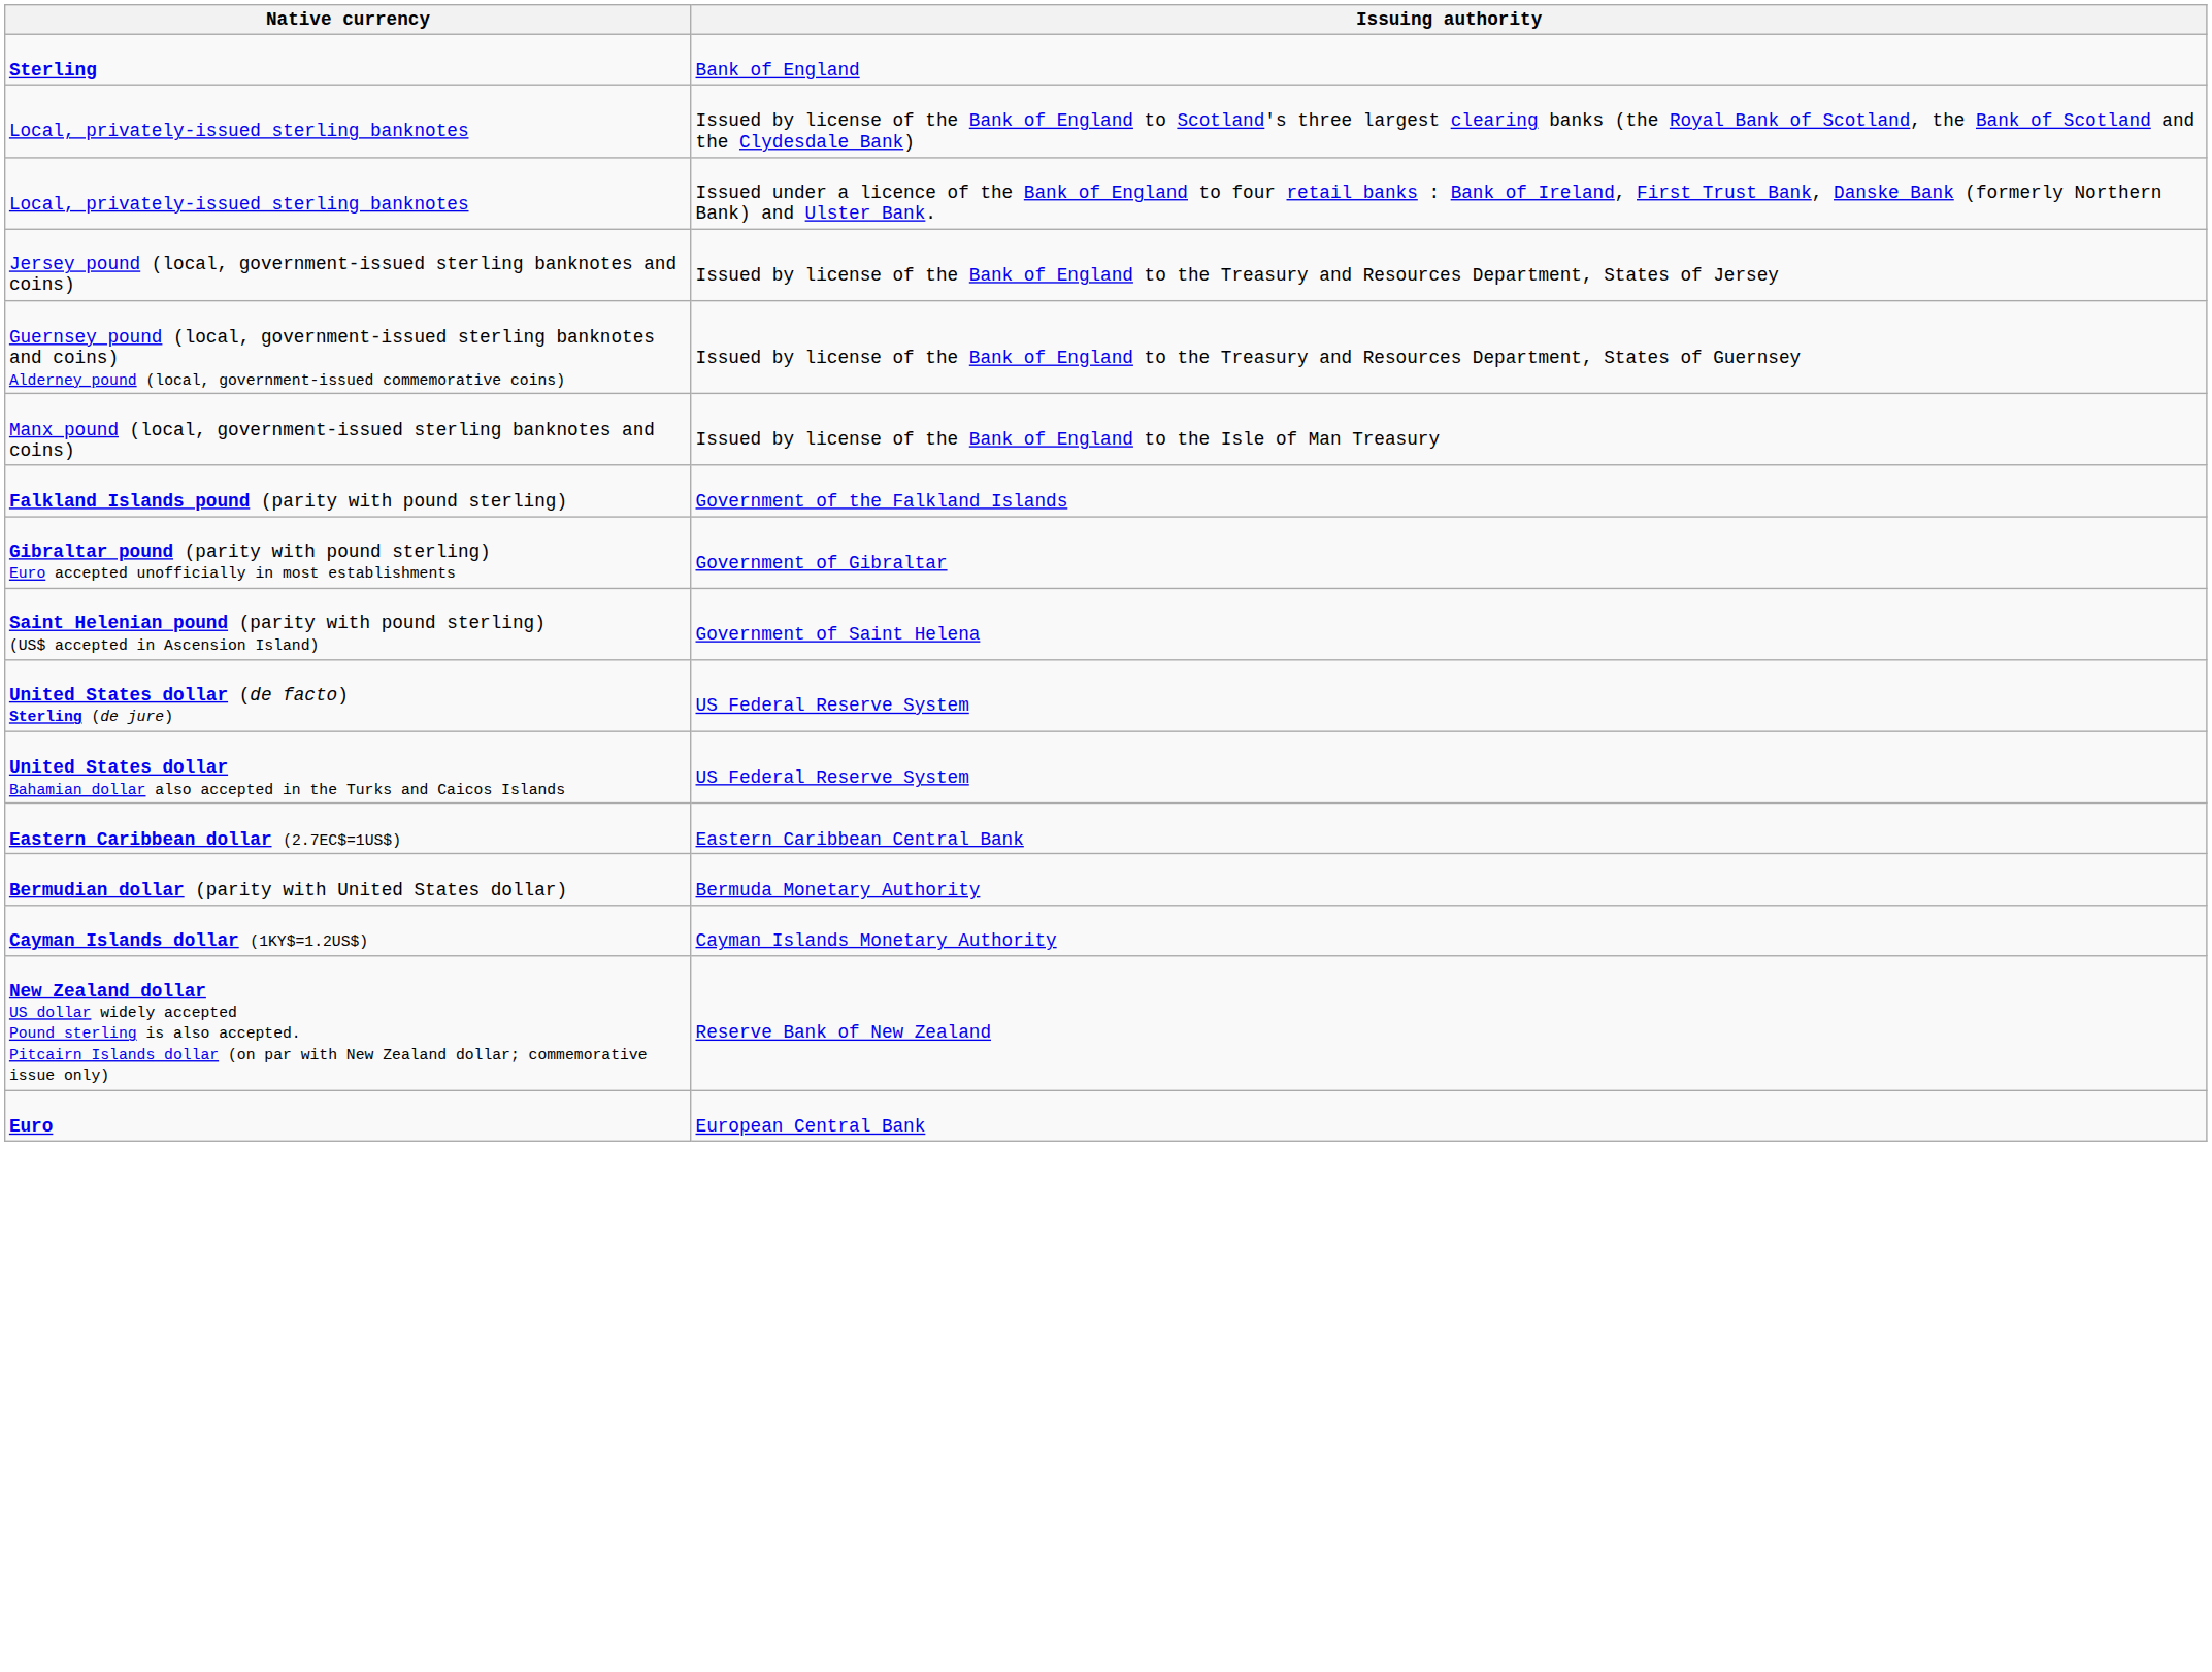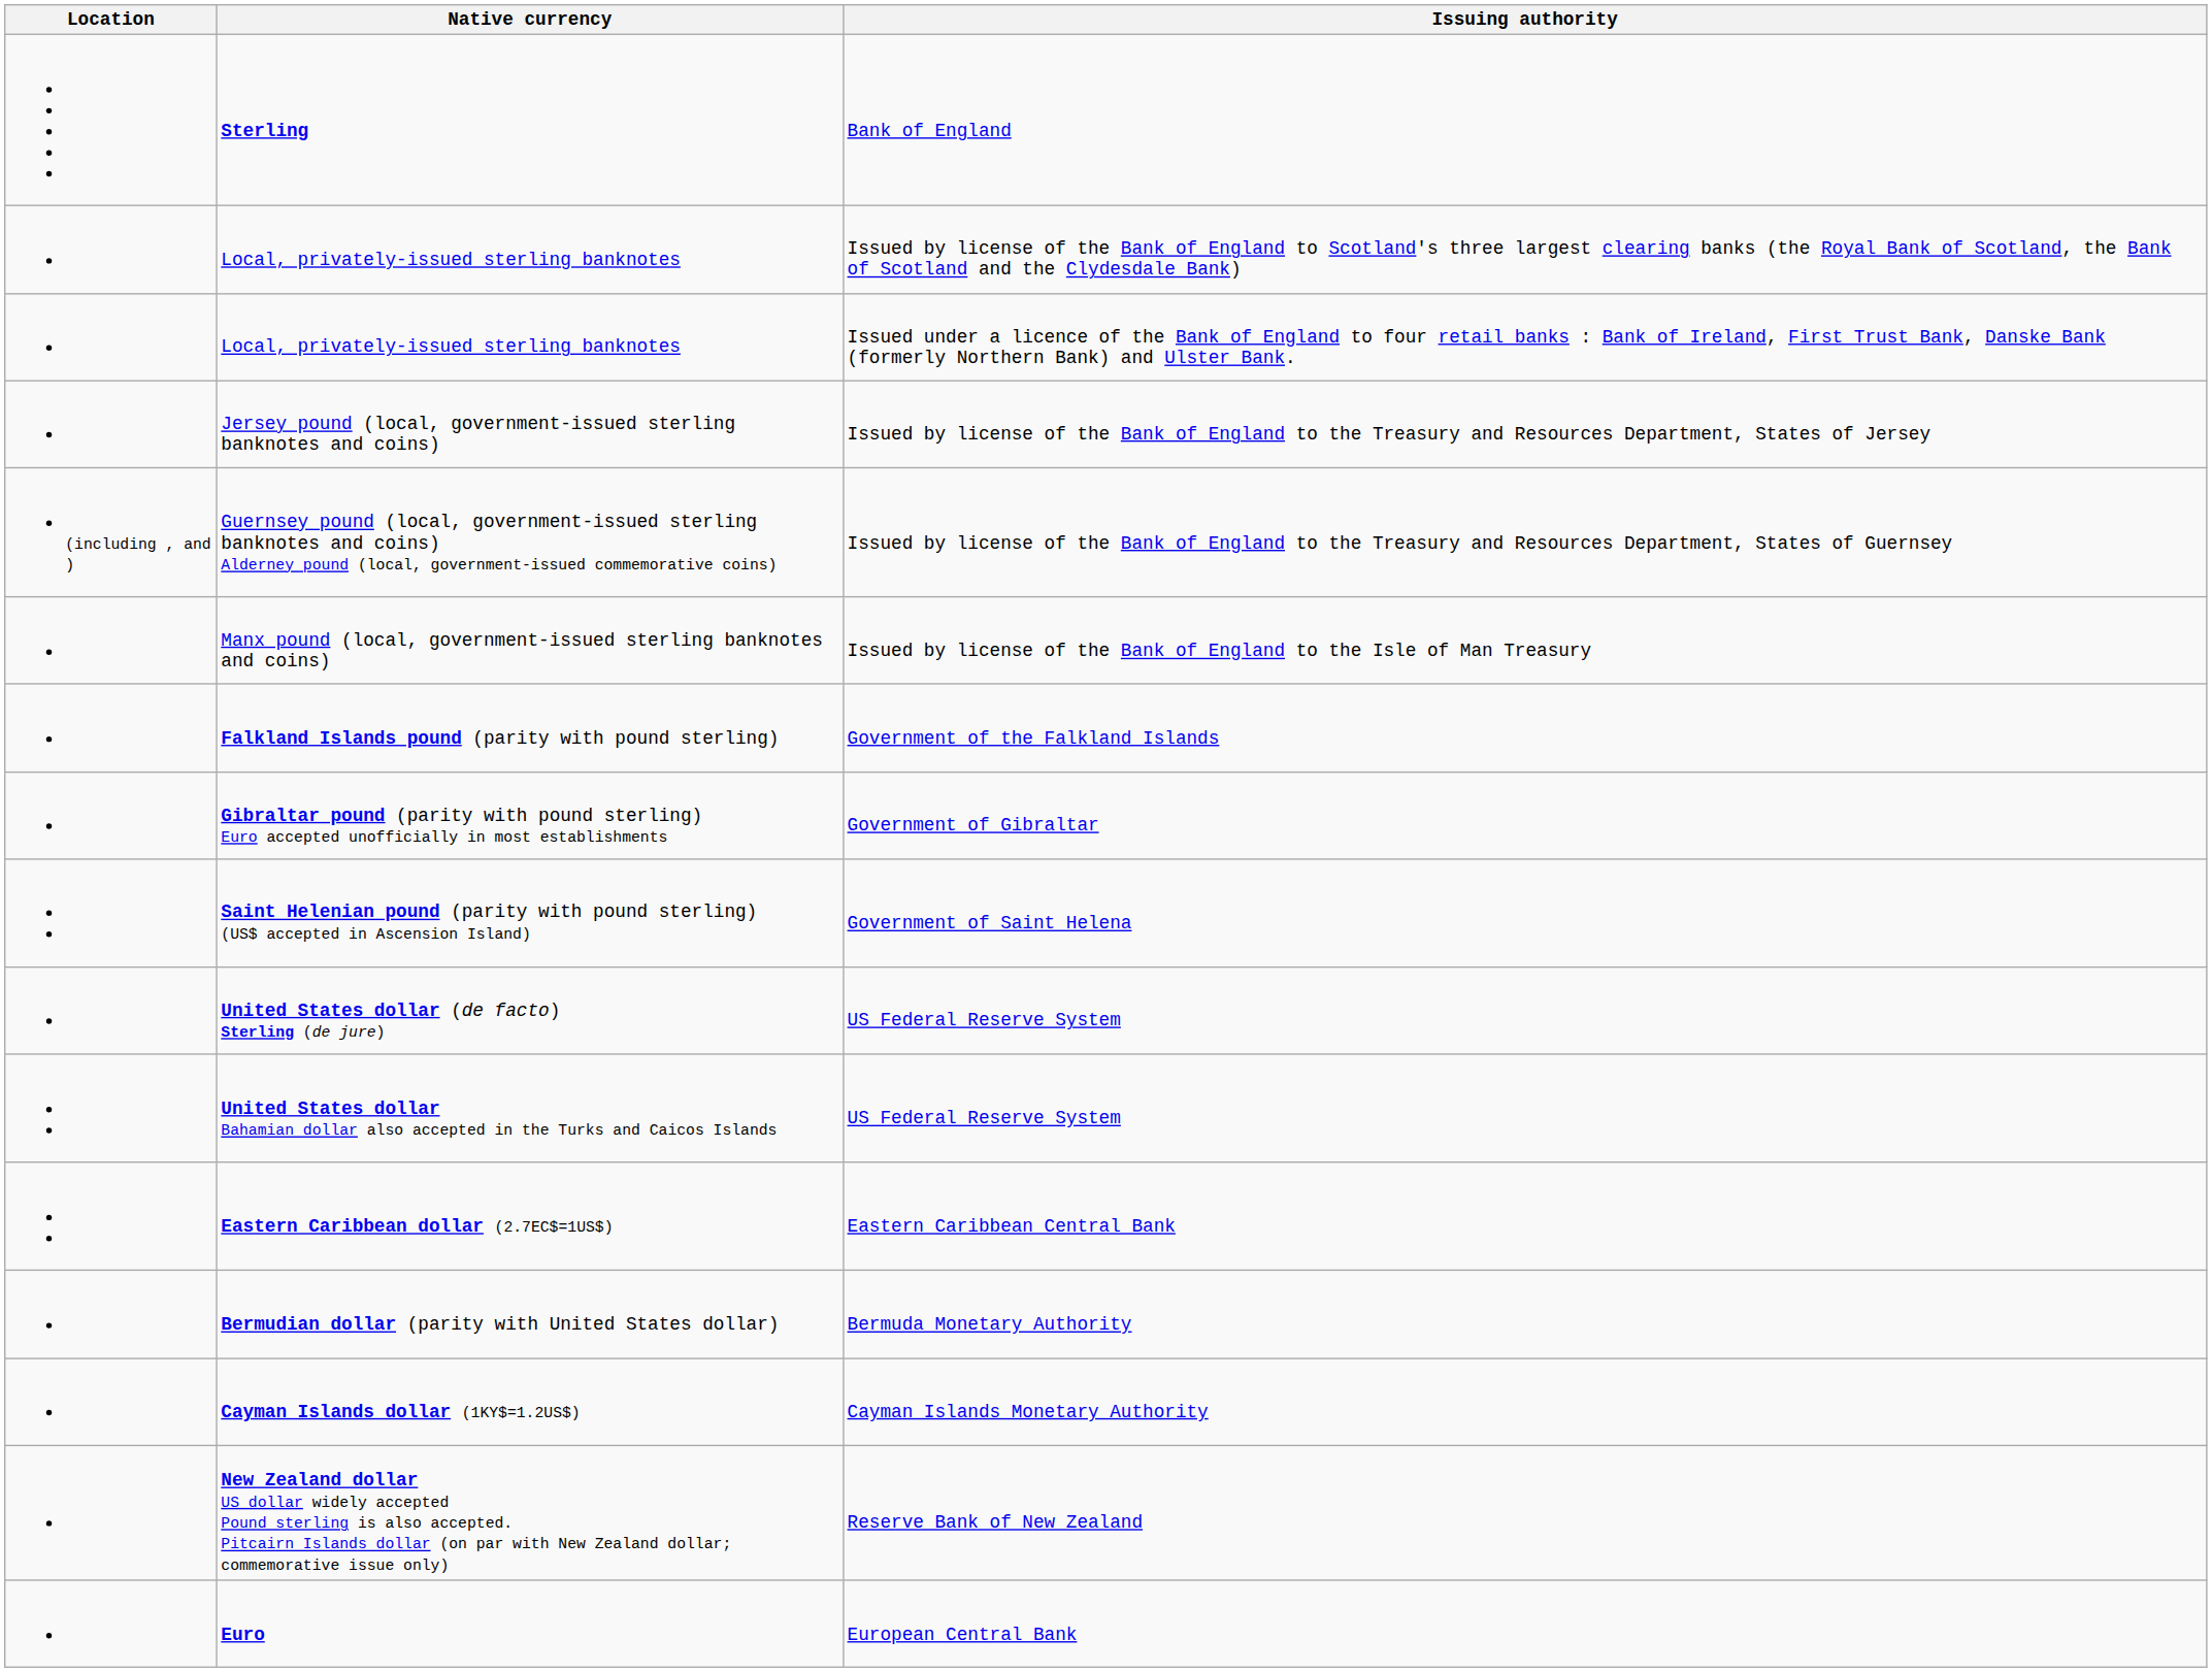+ column: Location | (including , and )
